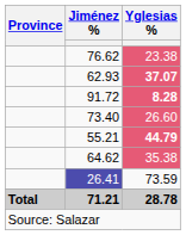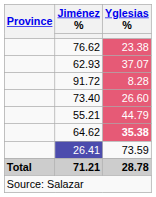62.93 | Yglesias %: bold -> normal
91.72 | Yglesias %: bold -> normal
55.21 | Yglesias %: bold -> normal
64.62 | Yglesias %: normal -> bold
